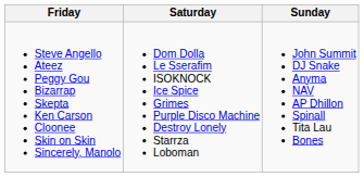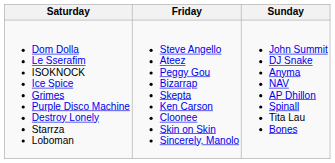columns swapped: Friday <-> Saturday
